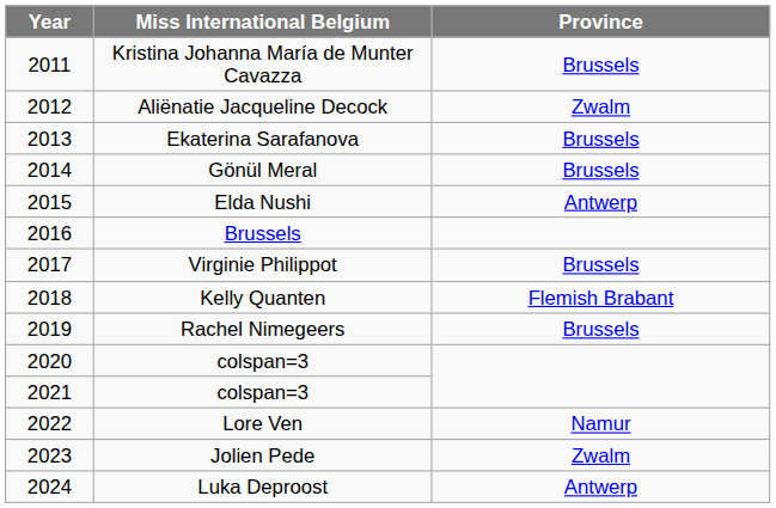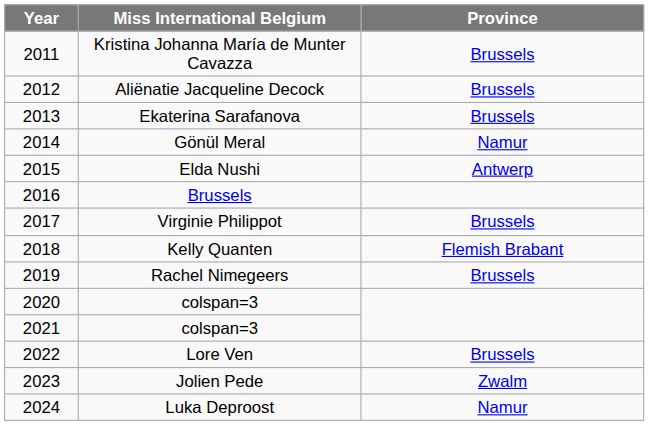Aliënatie Jacqueline Decock | Province: Zwalm -> Brussels
Gönül Meral | Province: Brussels -> Namur
Lore Ven | Province: Namur -> Brussels
Luka Deproost | Province: Antwerp -> Namur
